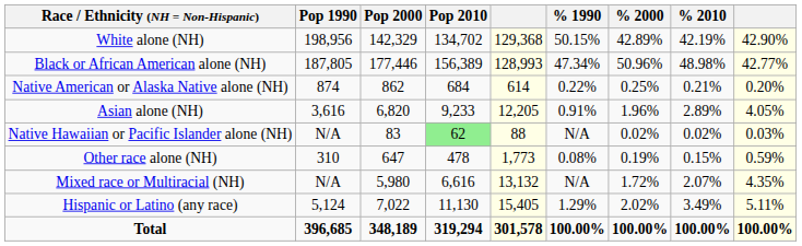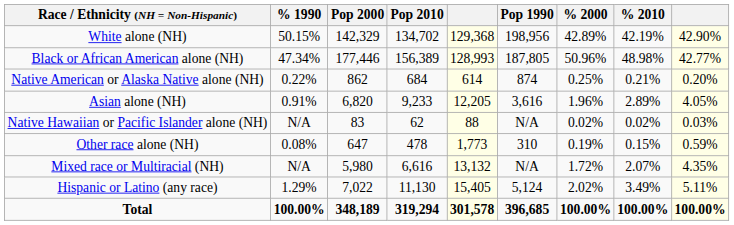columns swapped: Pop 1990 <-> % 1990
Native Hawaiian or Pacific Islander alone (NH) | Pop 2010: lightgreen background -> no background
